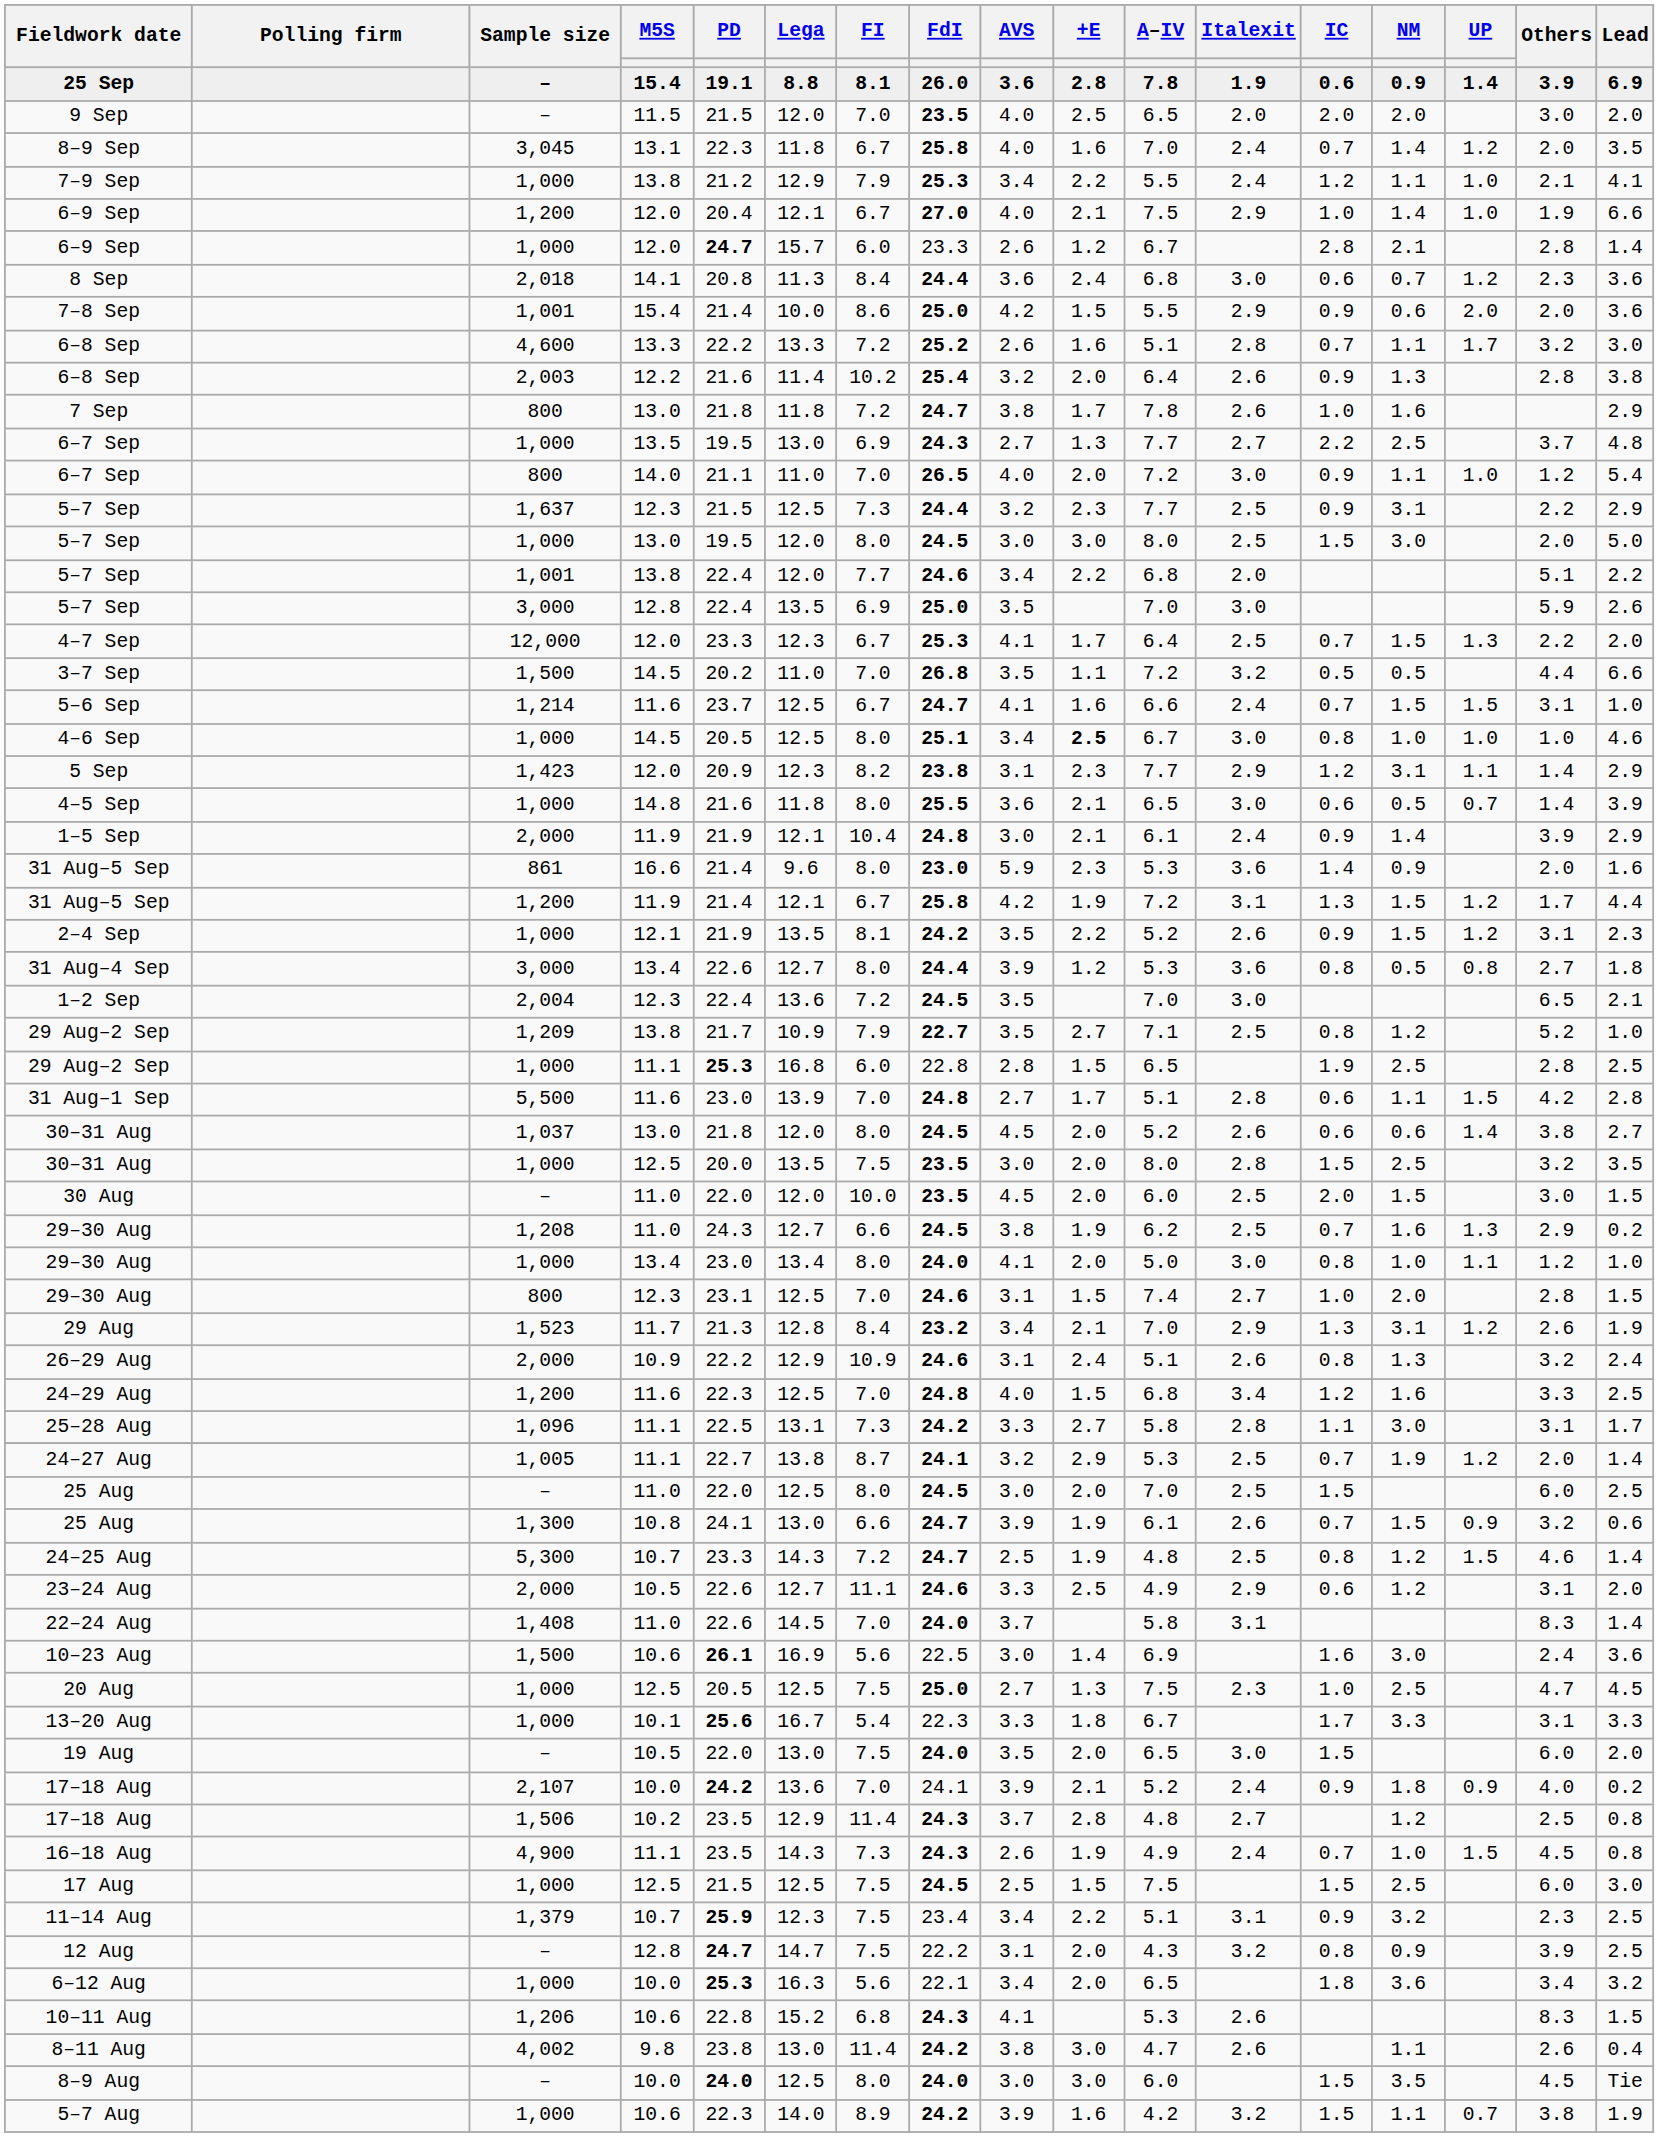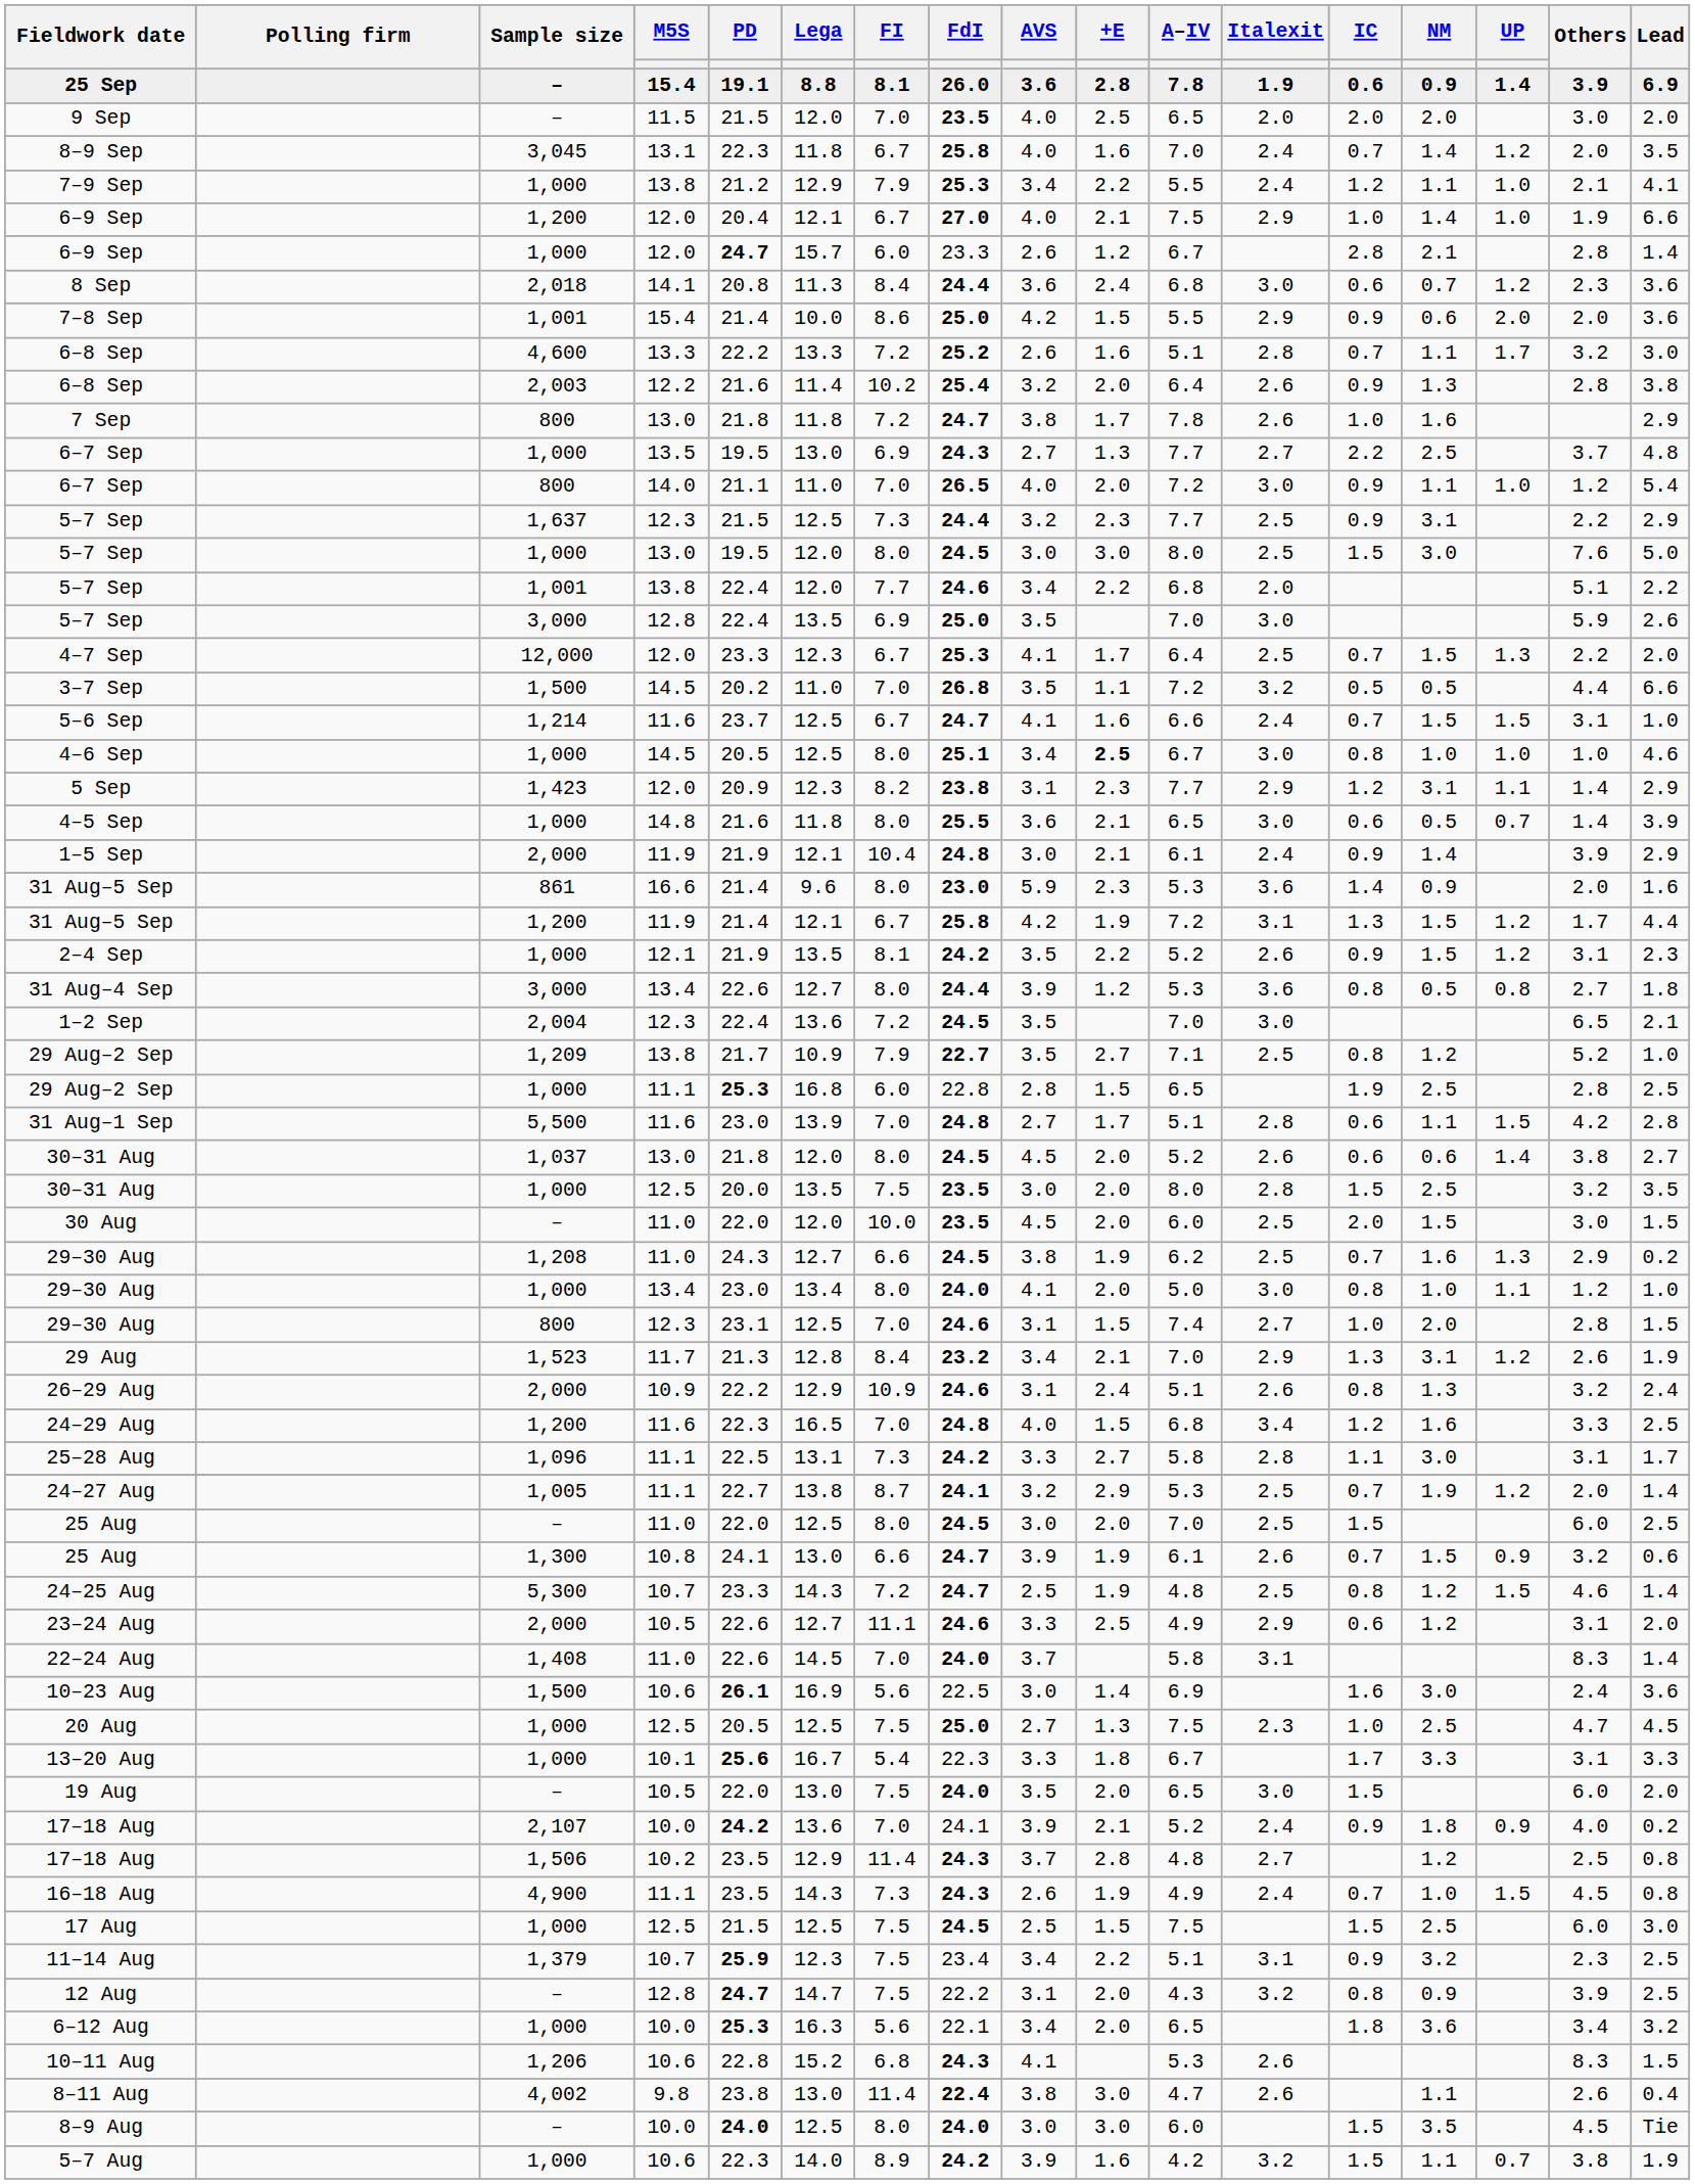5–7 Sep / 1,000 | Others: 2.0 -> 7.6
24–29 Aug | Lega: 12.5 -> 16.5
8–11 Aug | FdI: 24.2 -> 22.4
